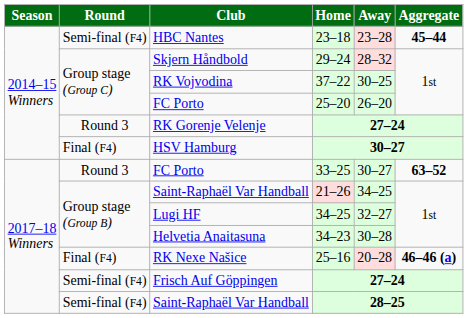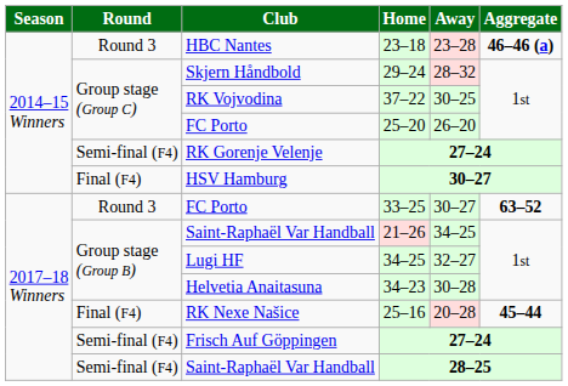23–18 | Round: Semi-final (F4) -> Round 3
23–18 | Aggregate: 45–44 -> 46–46 (a)
RK Gorenje Velenje / 27–24 | Round: Round 3 -> Semi-final (F4)
25–16 | Aggregate: 46–46 (a) -> 45–44
